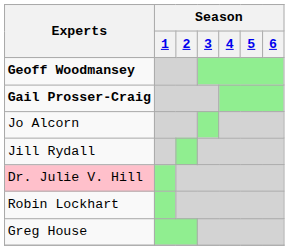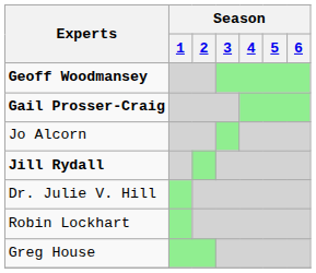Jill Rydall | Experts: normal -> bold
Dr. Julie V. Hill | Experts: pink background -> no background
